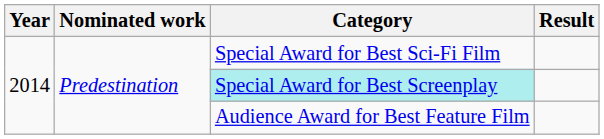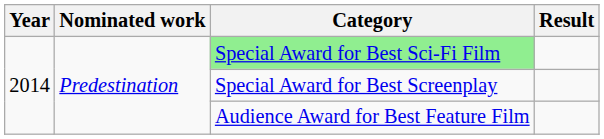Special Award for Best Sci-Fi Film | Category: no background -> lightgreen background
Special Award for Best Screenplay | Category: paleturquoise background -> no background
